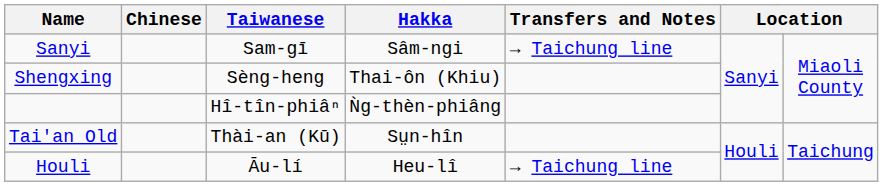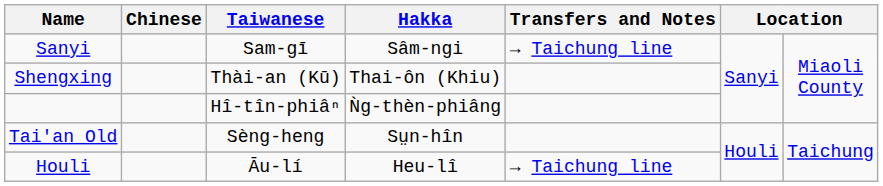Shengxing | Taiwanese: Sèng-heng -> Thài-an (Kū)
Tai'an Old | Taiwanese: Thài-an (Kū) -> Sèng-heng
